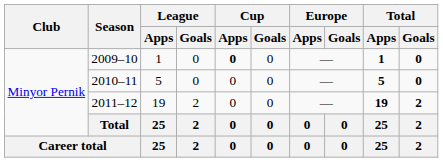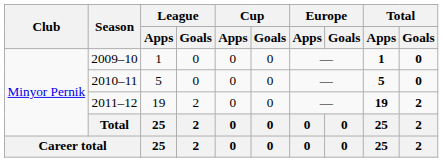2009–10 | Cup / Apps: bold -> normal
